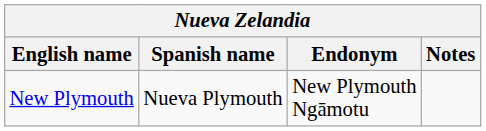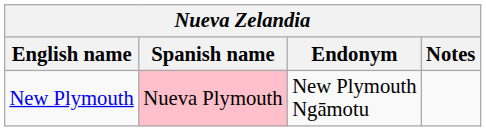New Plymouth | Spanish name: no background -> pink background
